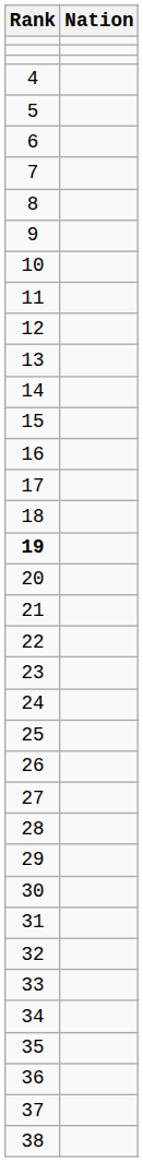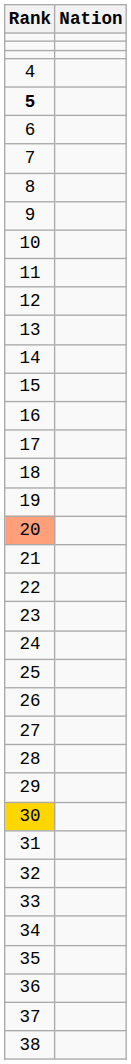row 6 | Rank: normal -> bold
row 20 | Rank: bold -> normal
row 21 | Rank: no background -> lightsalmon background
row 31 | Rank: no background -> gold background
